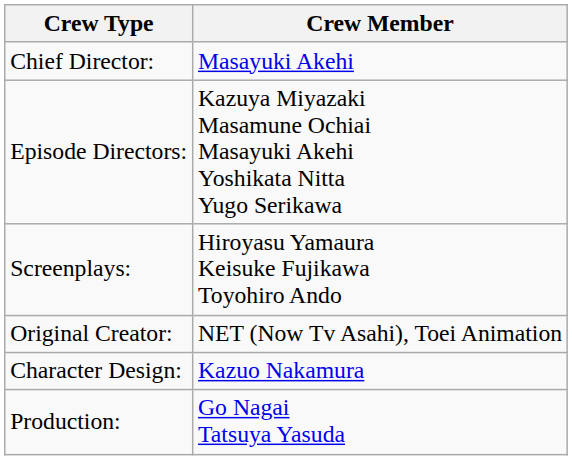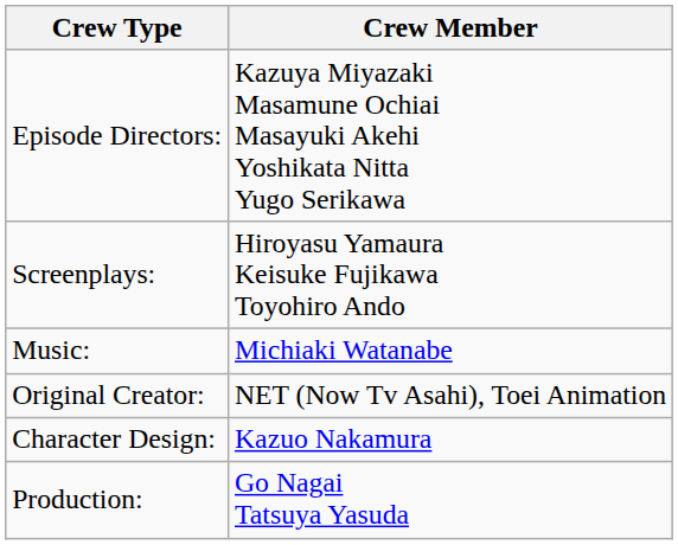- row: Chief Director: | Masayuki Akehi
+ row: Music: | Michiaki Watanabe
